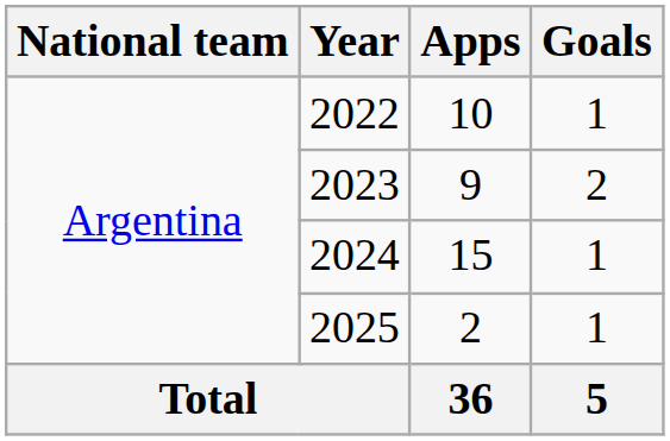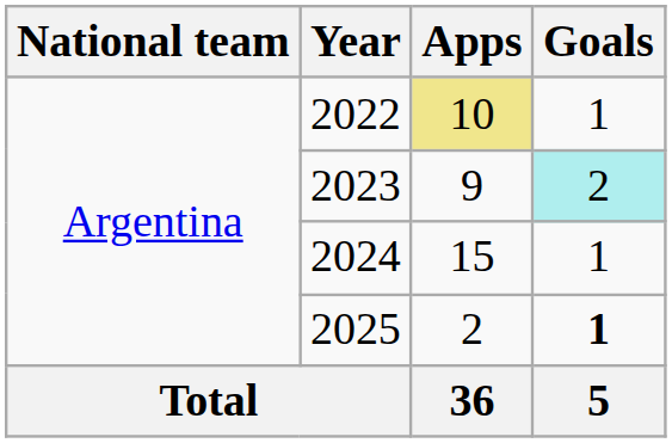2022 | Apps: no background -> khaki background
2023 | Goals: no background -> paleturquoise background
2025 | Goals: normal -> bold
